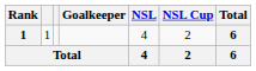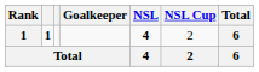row 2 | column 2: normal -> bold
row 2 | NSL: normal -> bold
